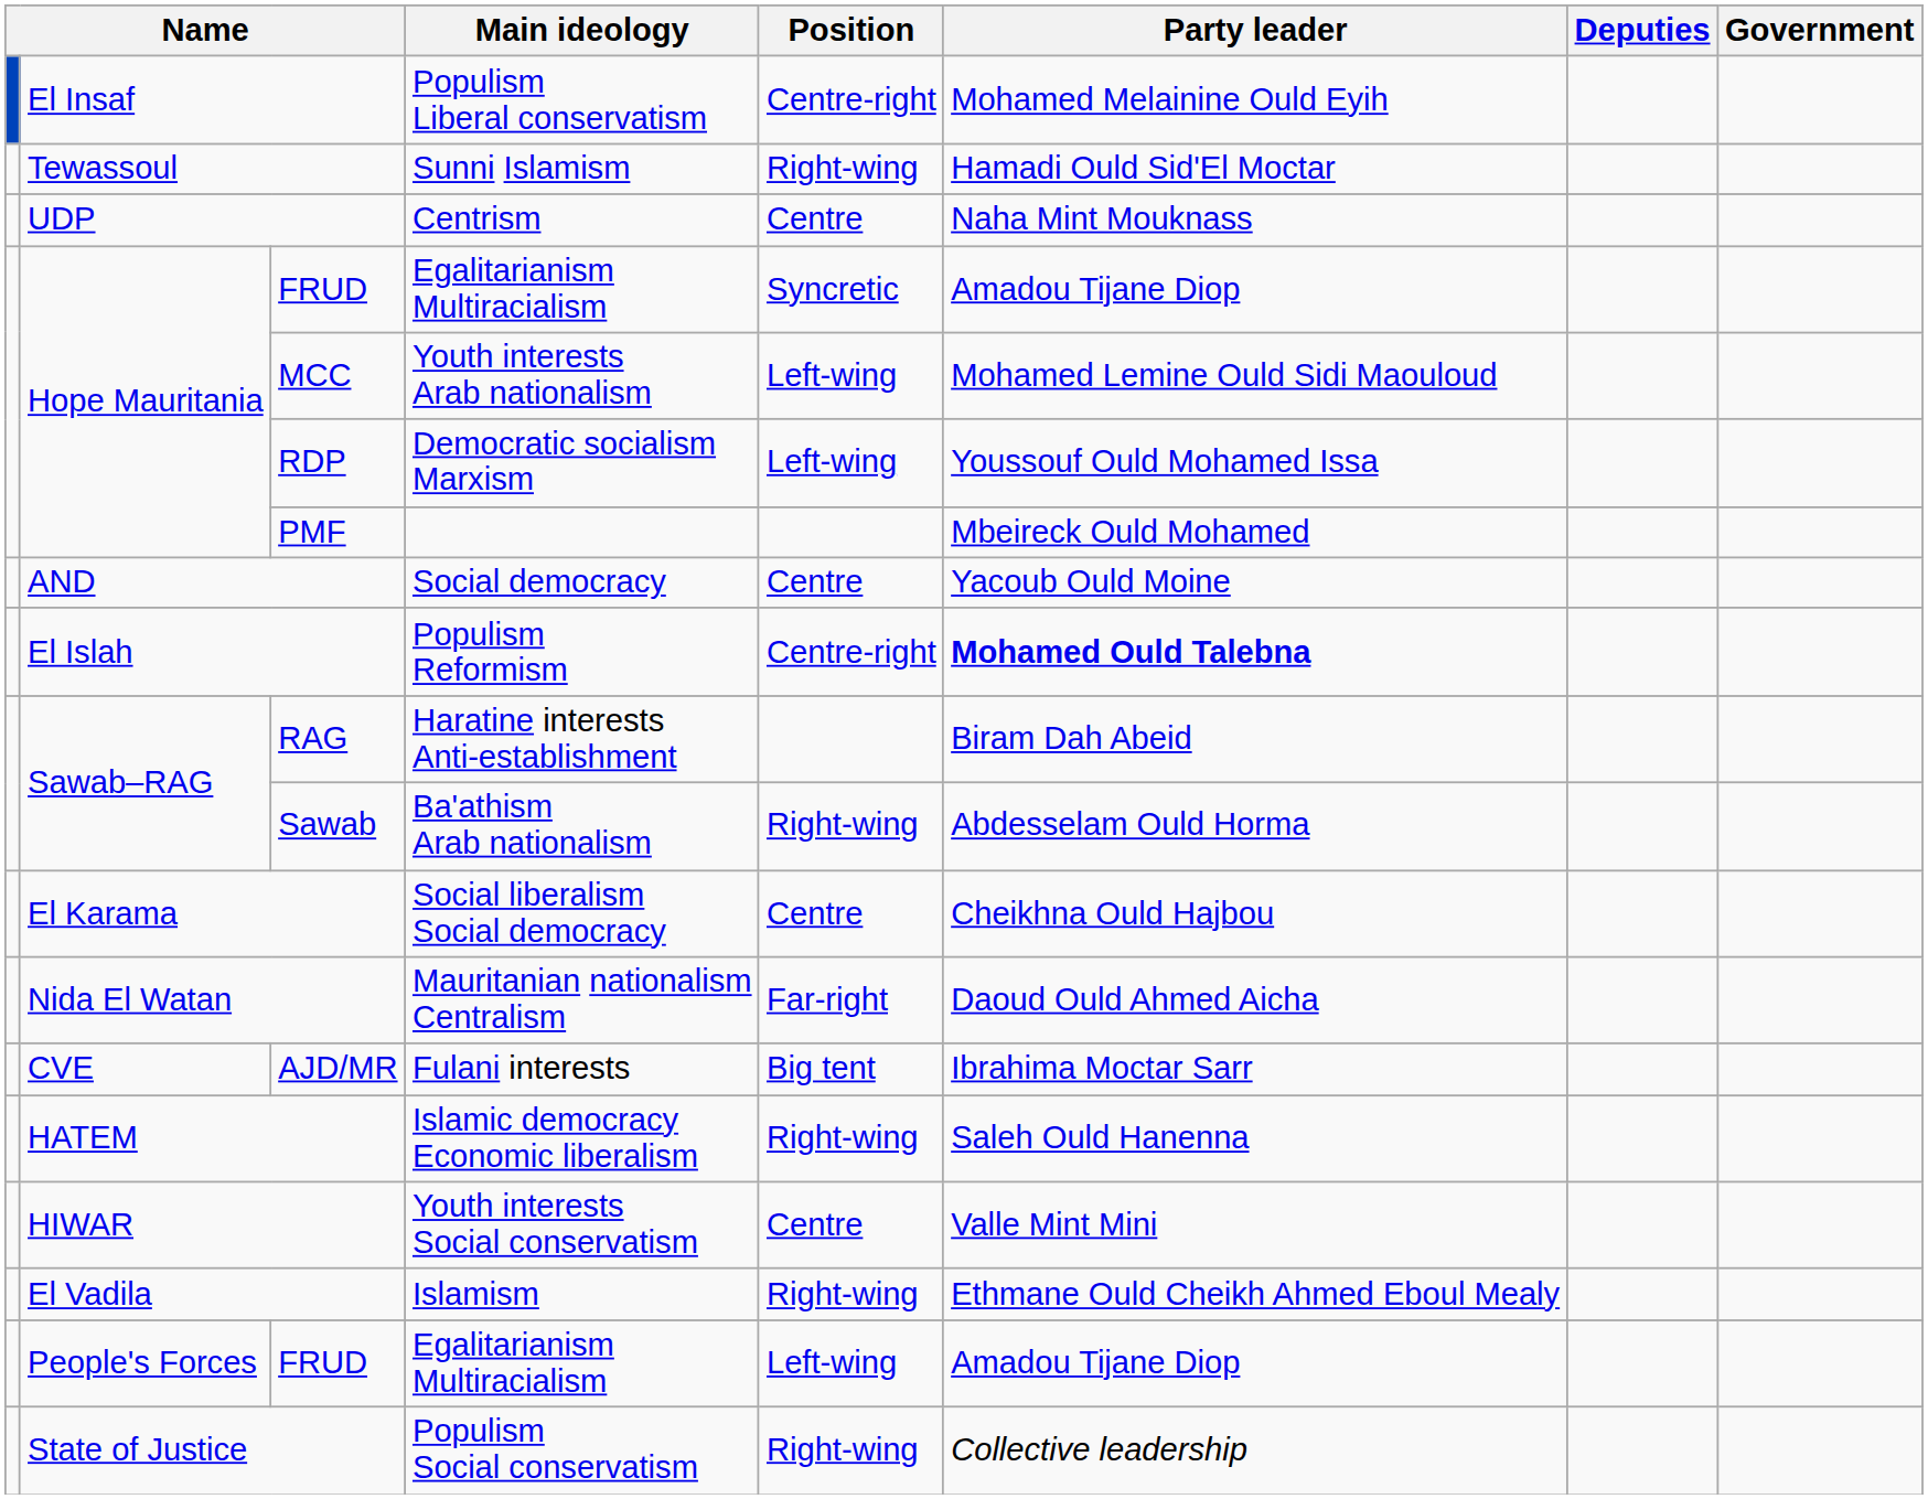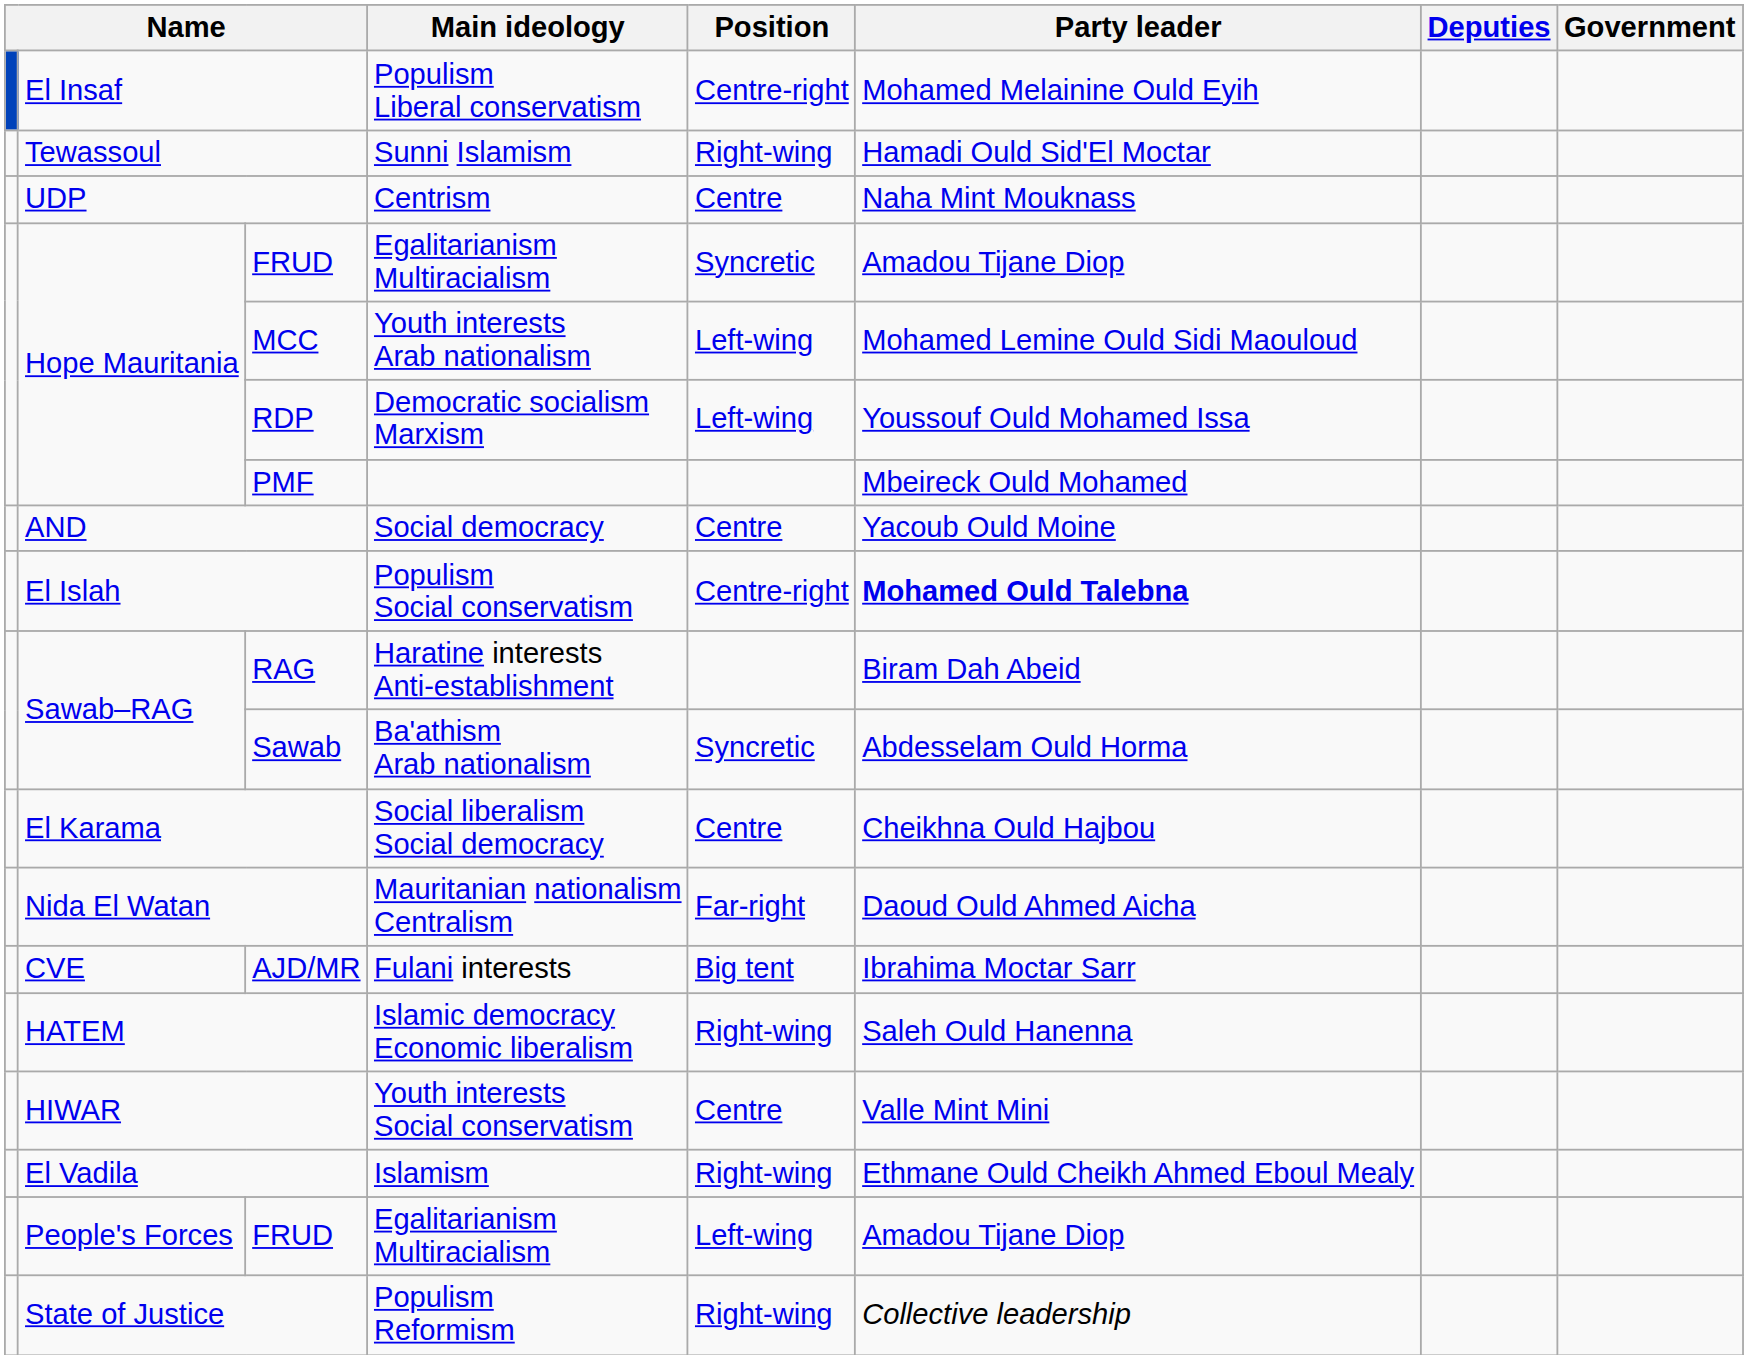El Islah | Main ideology: Populism Reformism -> Populism Social conservatism
Sawab | Position: Right-wing -> Syncretic
State of Justice | Main ideology: Populism Social conservatism -> Populism Reformism
